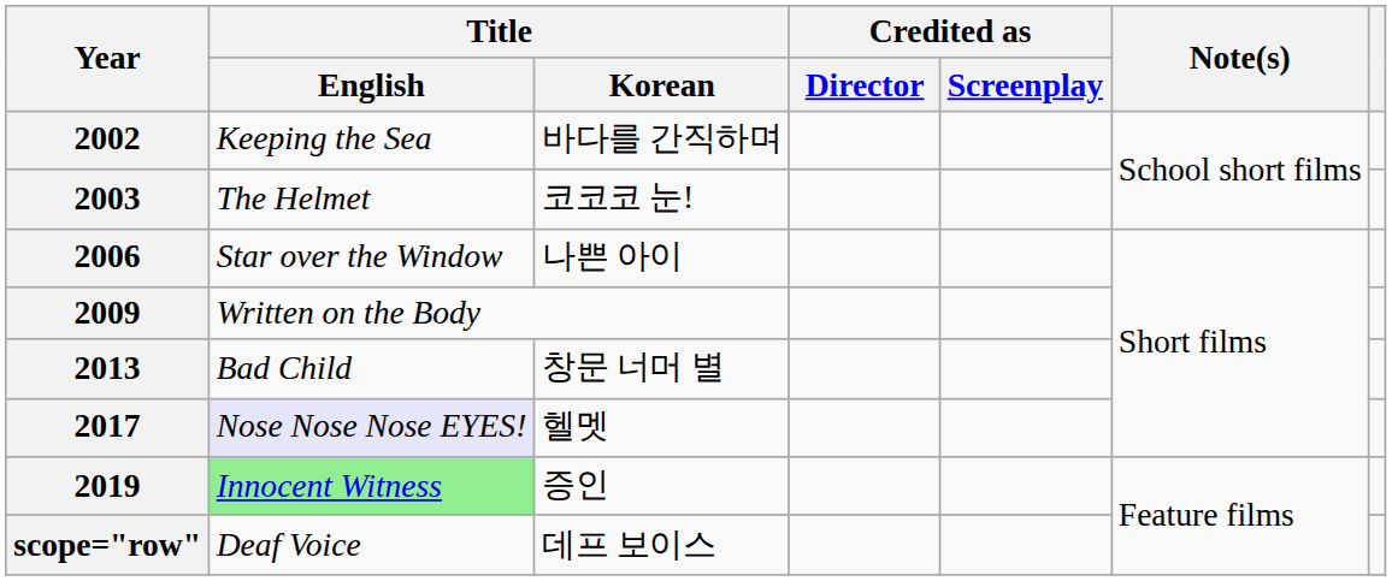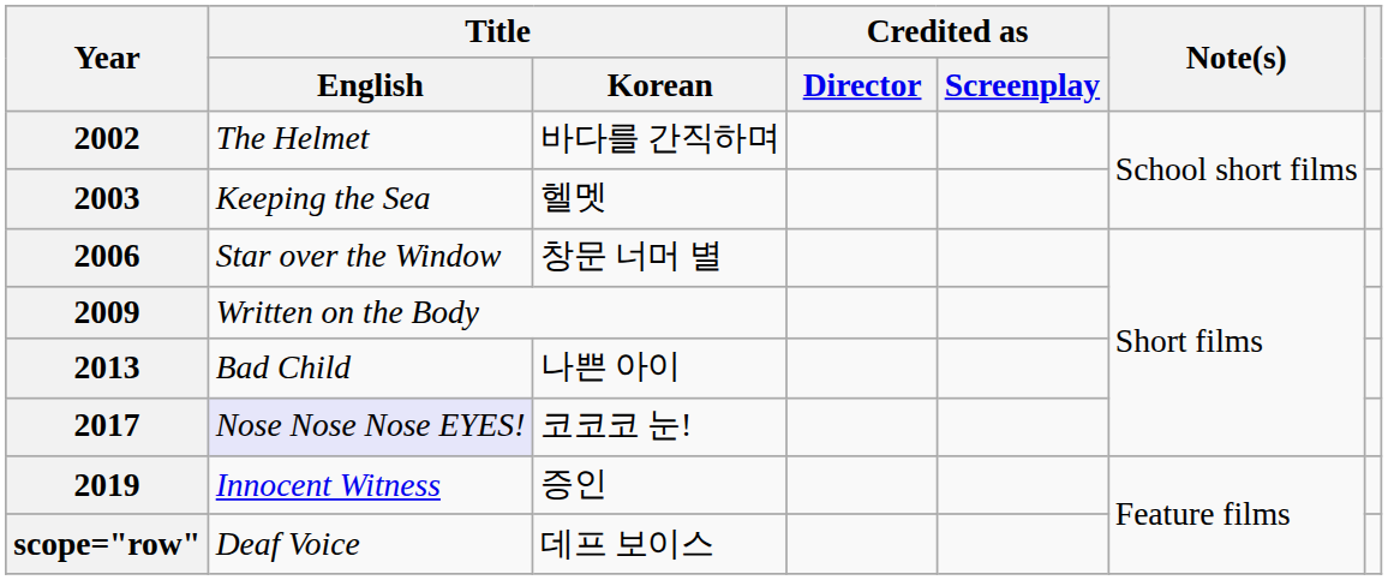2002 | Title / English: Keeping the Sea -> The Helmet
2003 | Title / English: The Helmet -> Keeping the Sea
2003 | Title / Korean: 코코코 눈! -> 헬멧
2006 | Title / Korean: 나쁜 아이 -> 창문 너머 별
2013 | Title / Korean: 창문 너머 별 -> 나쁜 아이
2017 | Title / Korean: 헬멧 -> 코코코 눈!
2019 | Title / English: lightgreen background -> no background
